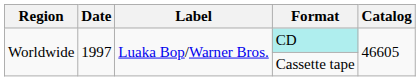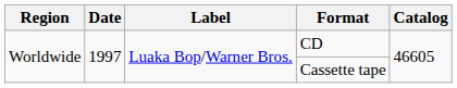CD | Format: paleturquoise background -> no background
